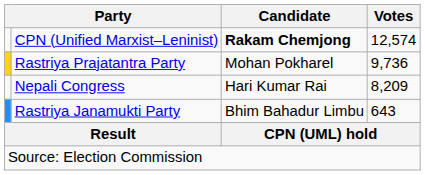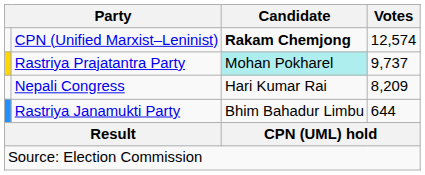Rastriya Prajatantra Party | Candidate: no background -> paleturquoise background
Rastriya Prajatantra Party | Votes: 9,736 -> 9,737
Rastriya Janamukti Party | Votes: 643 -> 644
